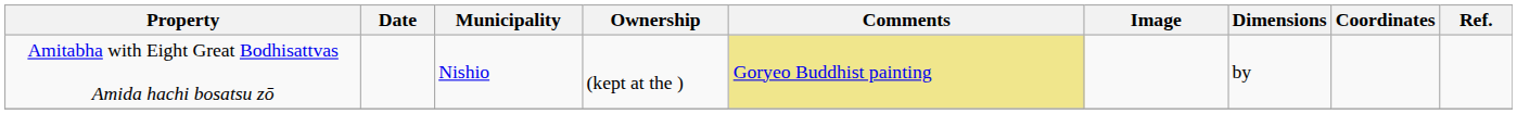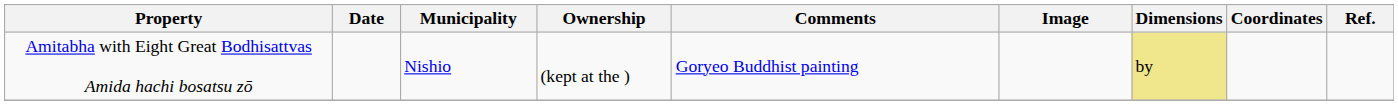row 2 | Comments: khaki background -> no background
row 2 | Dimensions: no background -> khaki background
